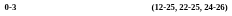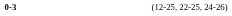row 1 | column 2: bold -> normal
